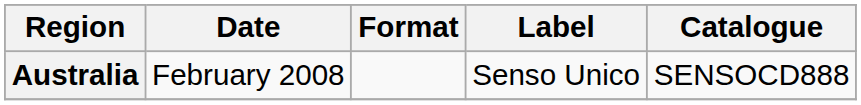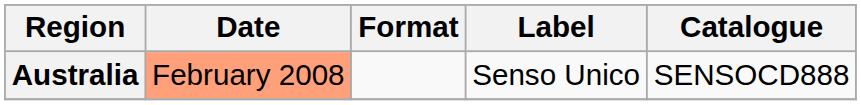Australia | Date: no background -> lightsalmon background
